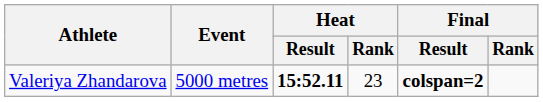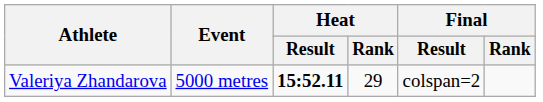Valeriya Zhandarova | Heat / Rank: 23 -> 29
Valeriya Zhandarova | Final / Result: bold -> normal
